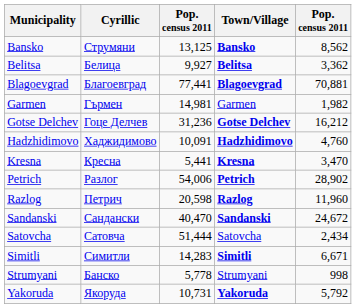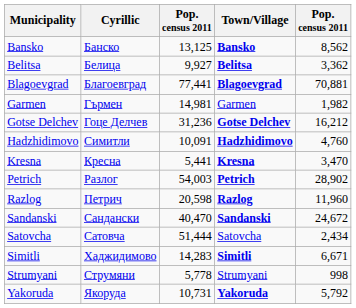row 2 | Cyrillic: Струмяни -> Банско
row 7 | Cyrillic: Хаджидимово -> Симитли
row 9 | column 3: 54,006 -> 54,003
row 13 | Cyrillic: Симитли -> Хаджидимово
row 14 | Cyrillic: Банско -> Струмяни
